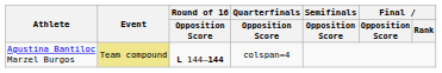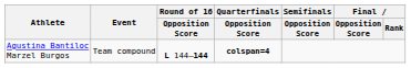Agustina Bantiloc Marzel Burgos | Event: khaki background -> no background
Agustina Bantiloc Marzel Burgos | Quarterfinals / Opposition Score: normal -> bold
